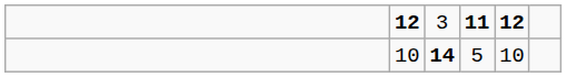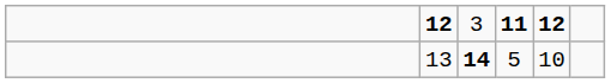row 2 | column 2: 10 -> 13
